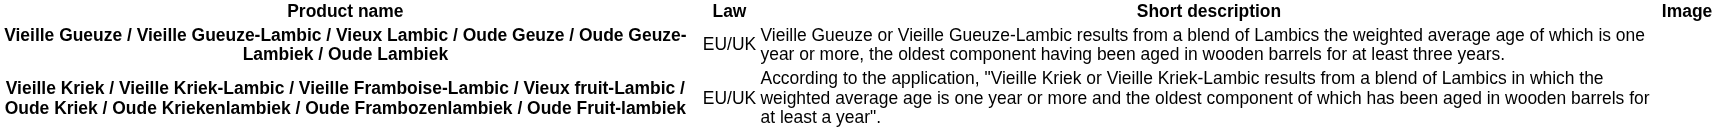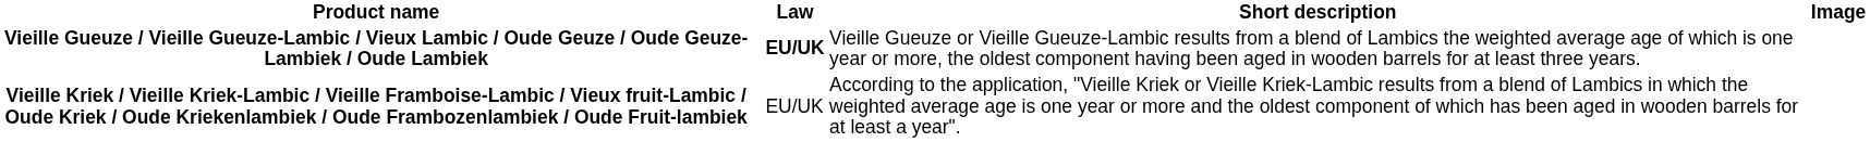row 2 | Law: normal -> bold
